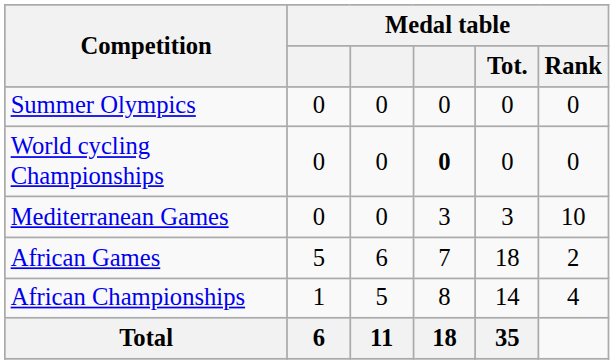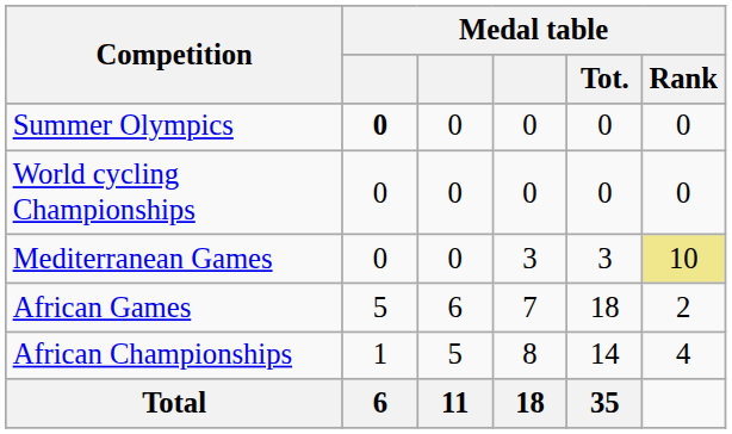Summer Olympics | column 2: normal -> bold
World cycling Championships | column 4: bold -> normal
Mediterranean Games | Medal table / Rank: no background -> khaki background
